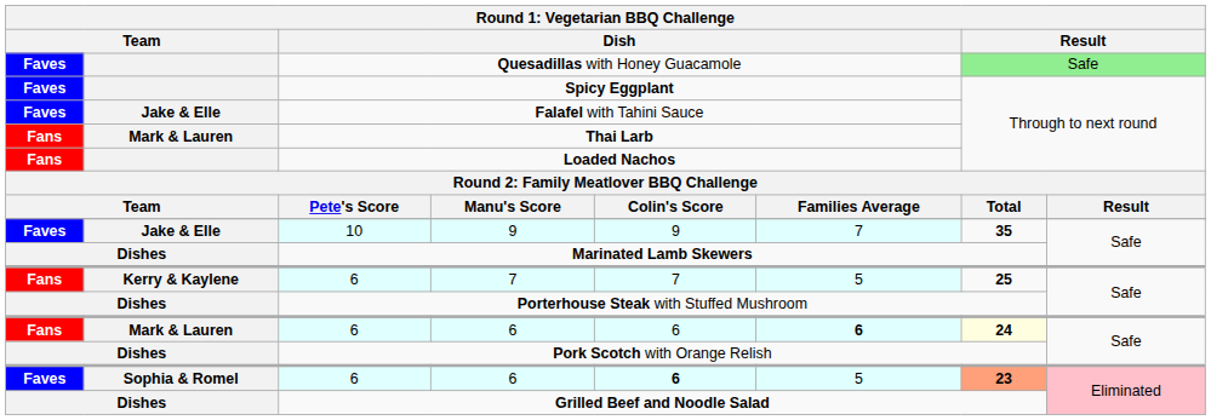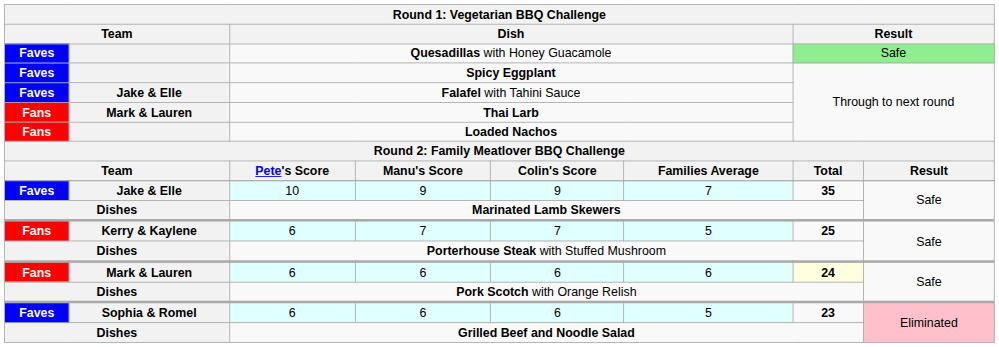Mark & Lauren / 6 | column 6: bold -> normal
Sophia & Romel / 6 | column 5: bold -> normal
Sophia & Romel / 6 | column 7: lightsalmon background -> no background
